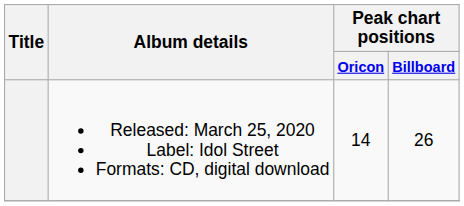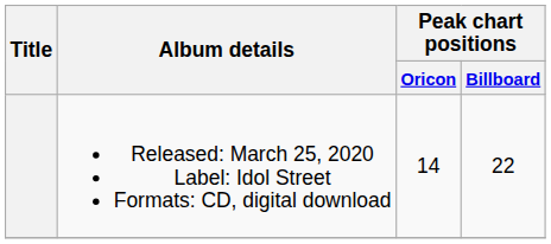row 3 | Peak chart positions / Billboard: 26 -> 22
